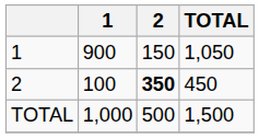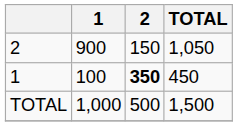row 2 | column 1: 1 -> 2
row 3 | column 1: 2 -> 1
